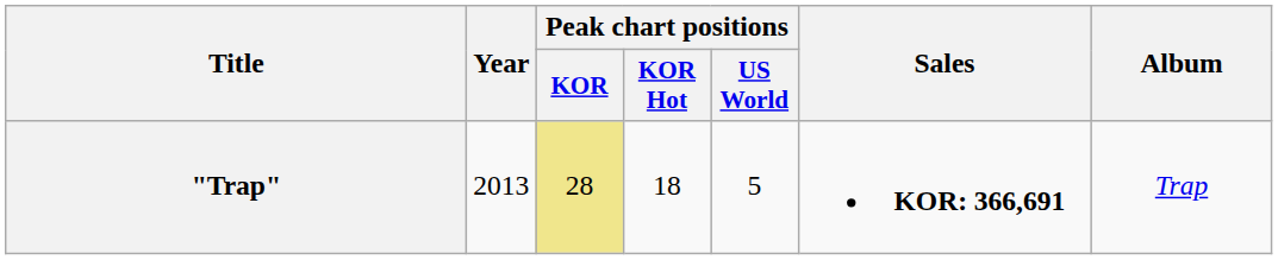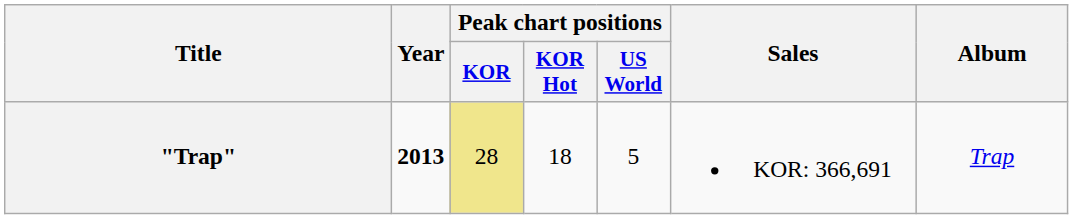"Trap" | Year: normal -> bold
"Trap" | Sales: bold -> normal
